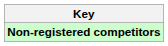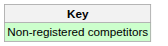Non-registered competitors | column 1: bold -> normal
